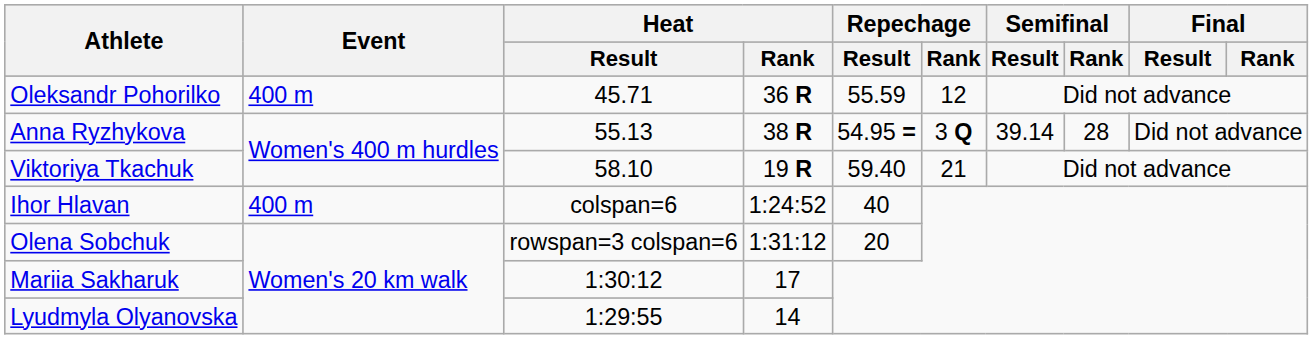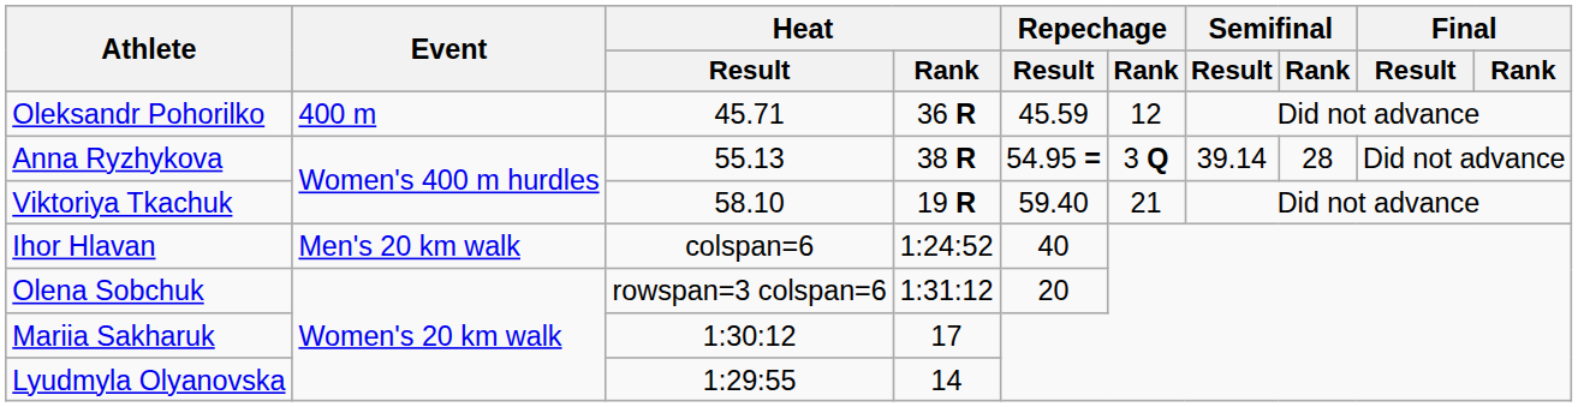Oleksandr Pohorilko | Repechage / Result: 55.59 -> 45.59
Ihor Hlavan | Event: 400 m -> Men's 20 km walk
